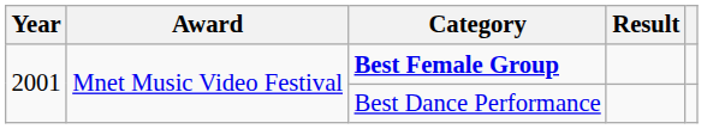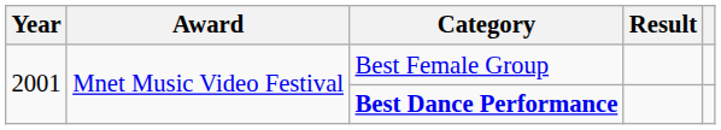Best Female Group | Category: bold -> normal
Best Dance Performance | Category: normal -> bold
